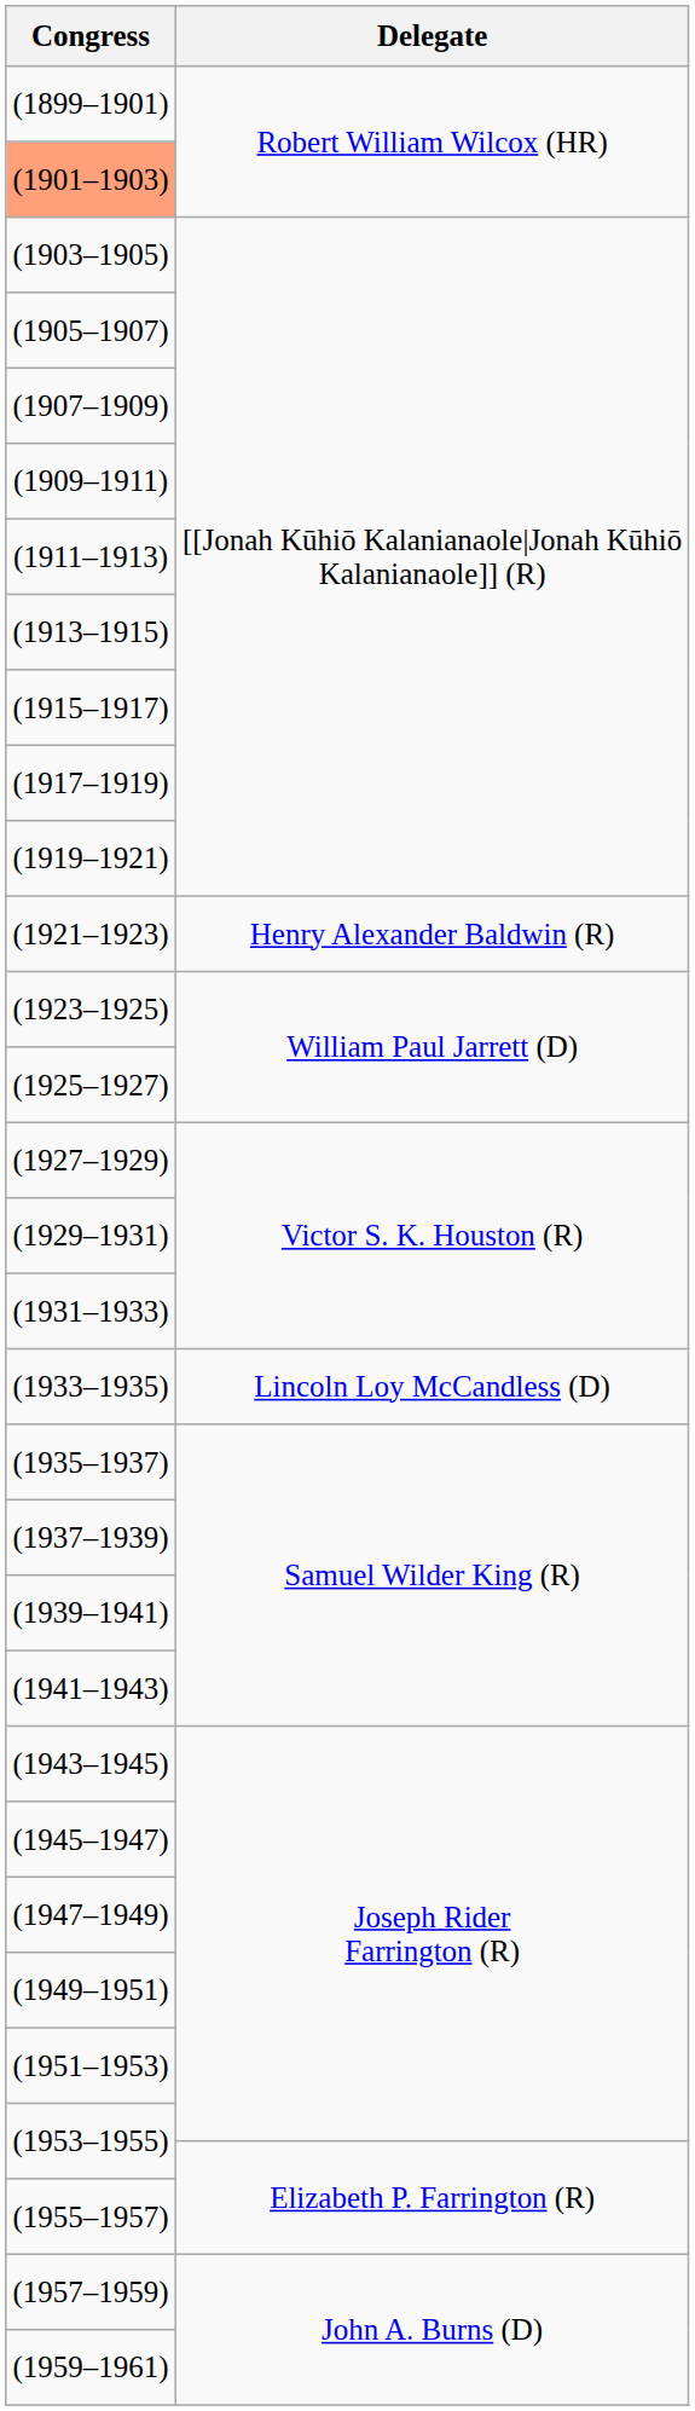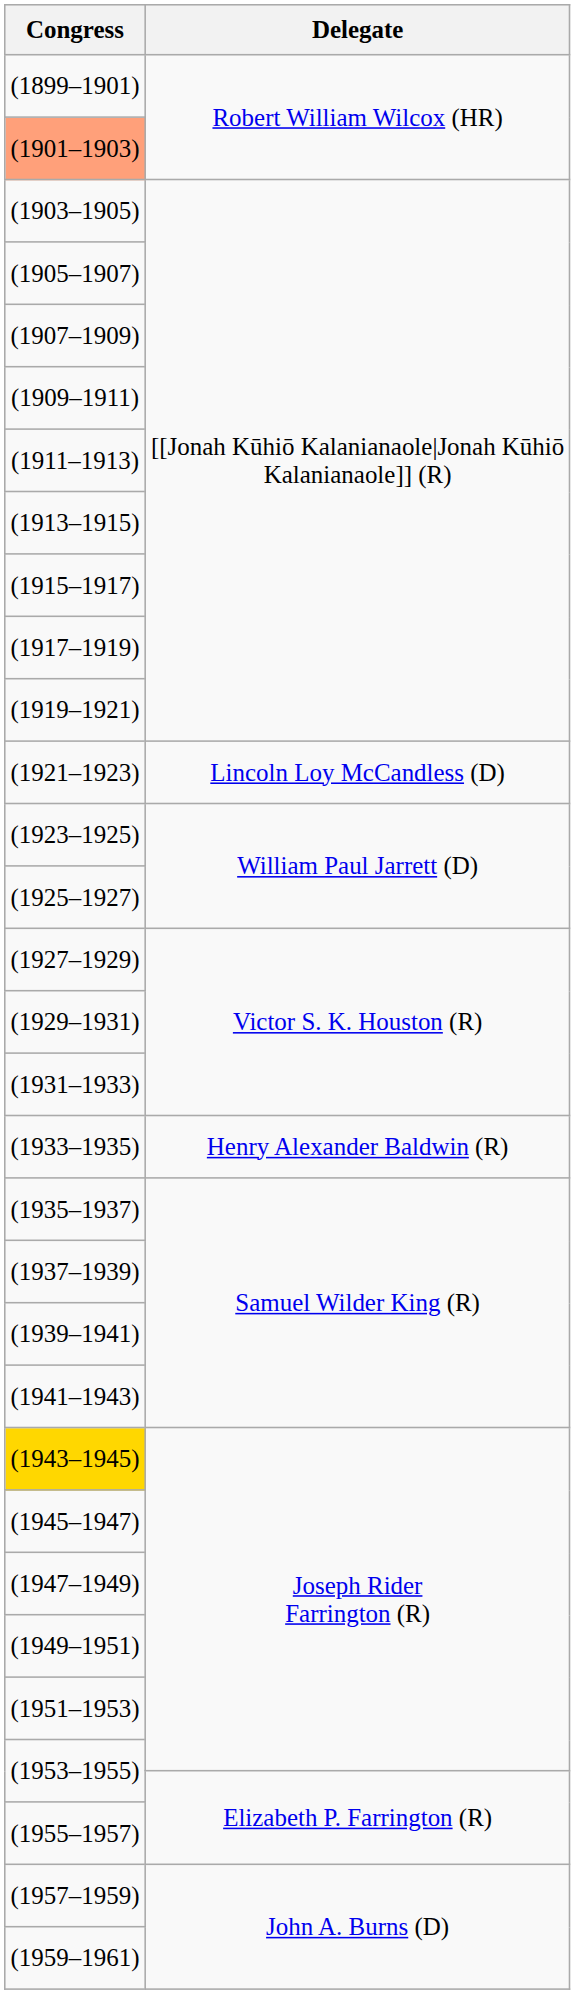row 13 | Delegate: Henry Alexander Baldwin (R) -> Lincoln Loy McCandless (D)
row 19 | Delegate: Lincoln Loy McCandless (D) -> Henry Alexander Baldwin (R)
row 24 | Congress: no background -> gold background
